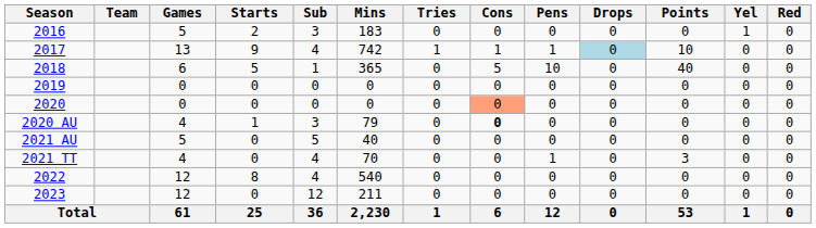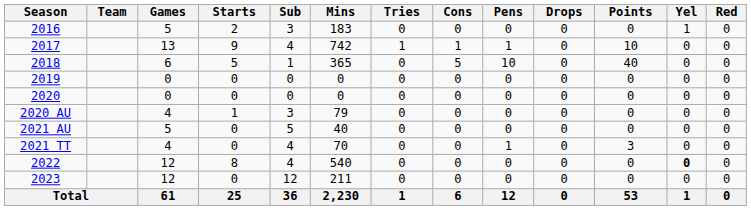2017 | Drops: lightblue background -> no background
2020 | Cons: lightsalmon background -> no background
2020 AU | Cons: bold -> normal
2022 | Yel: normal -> bold
